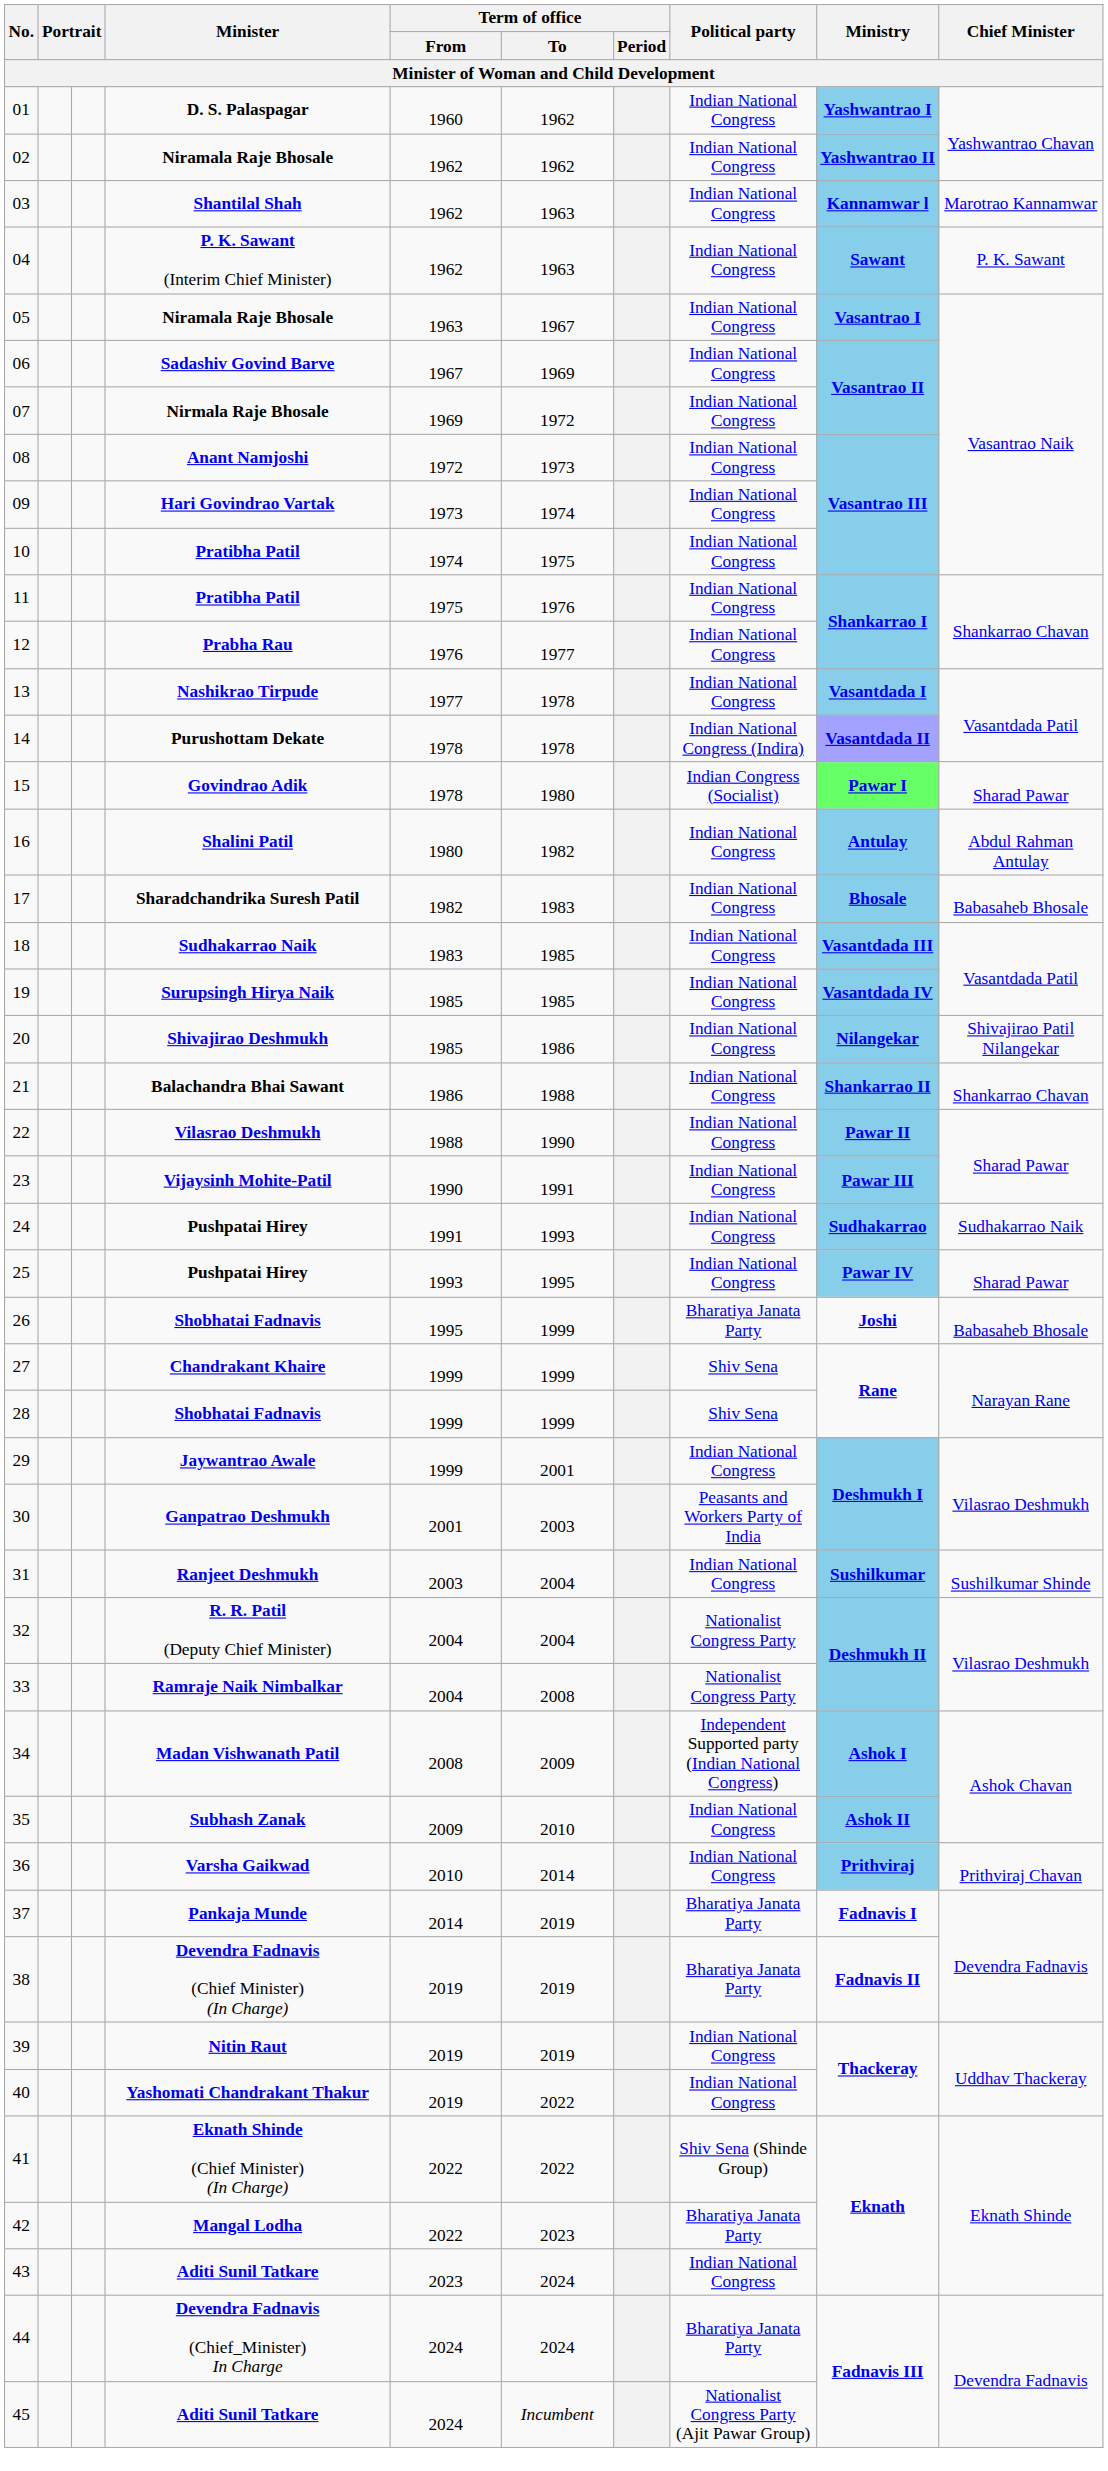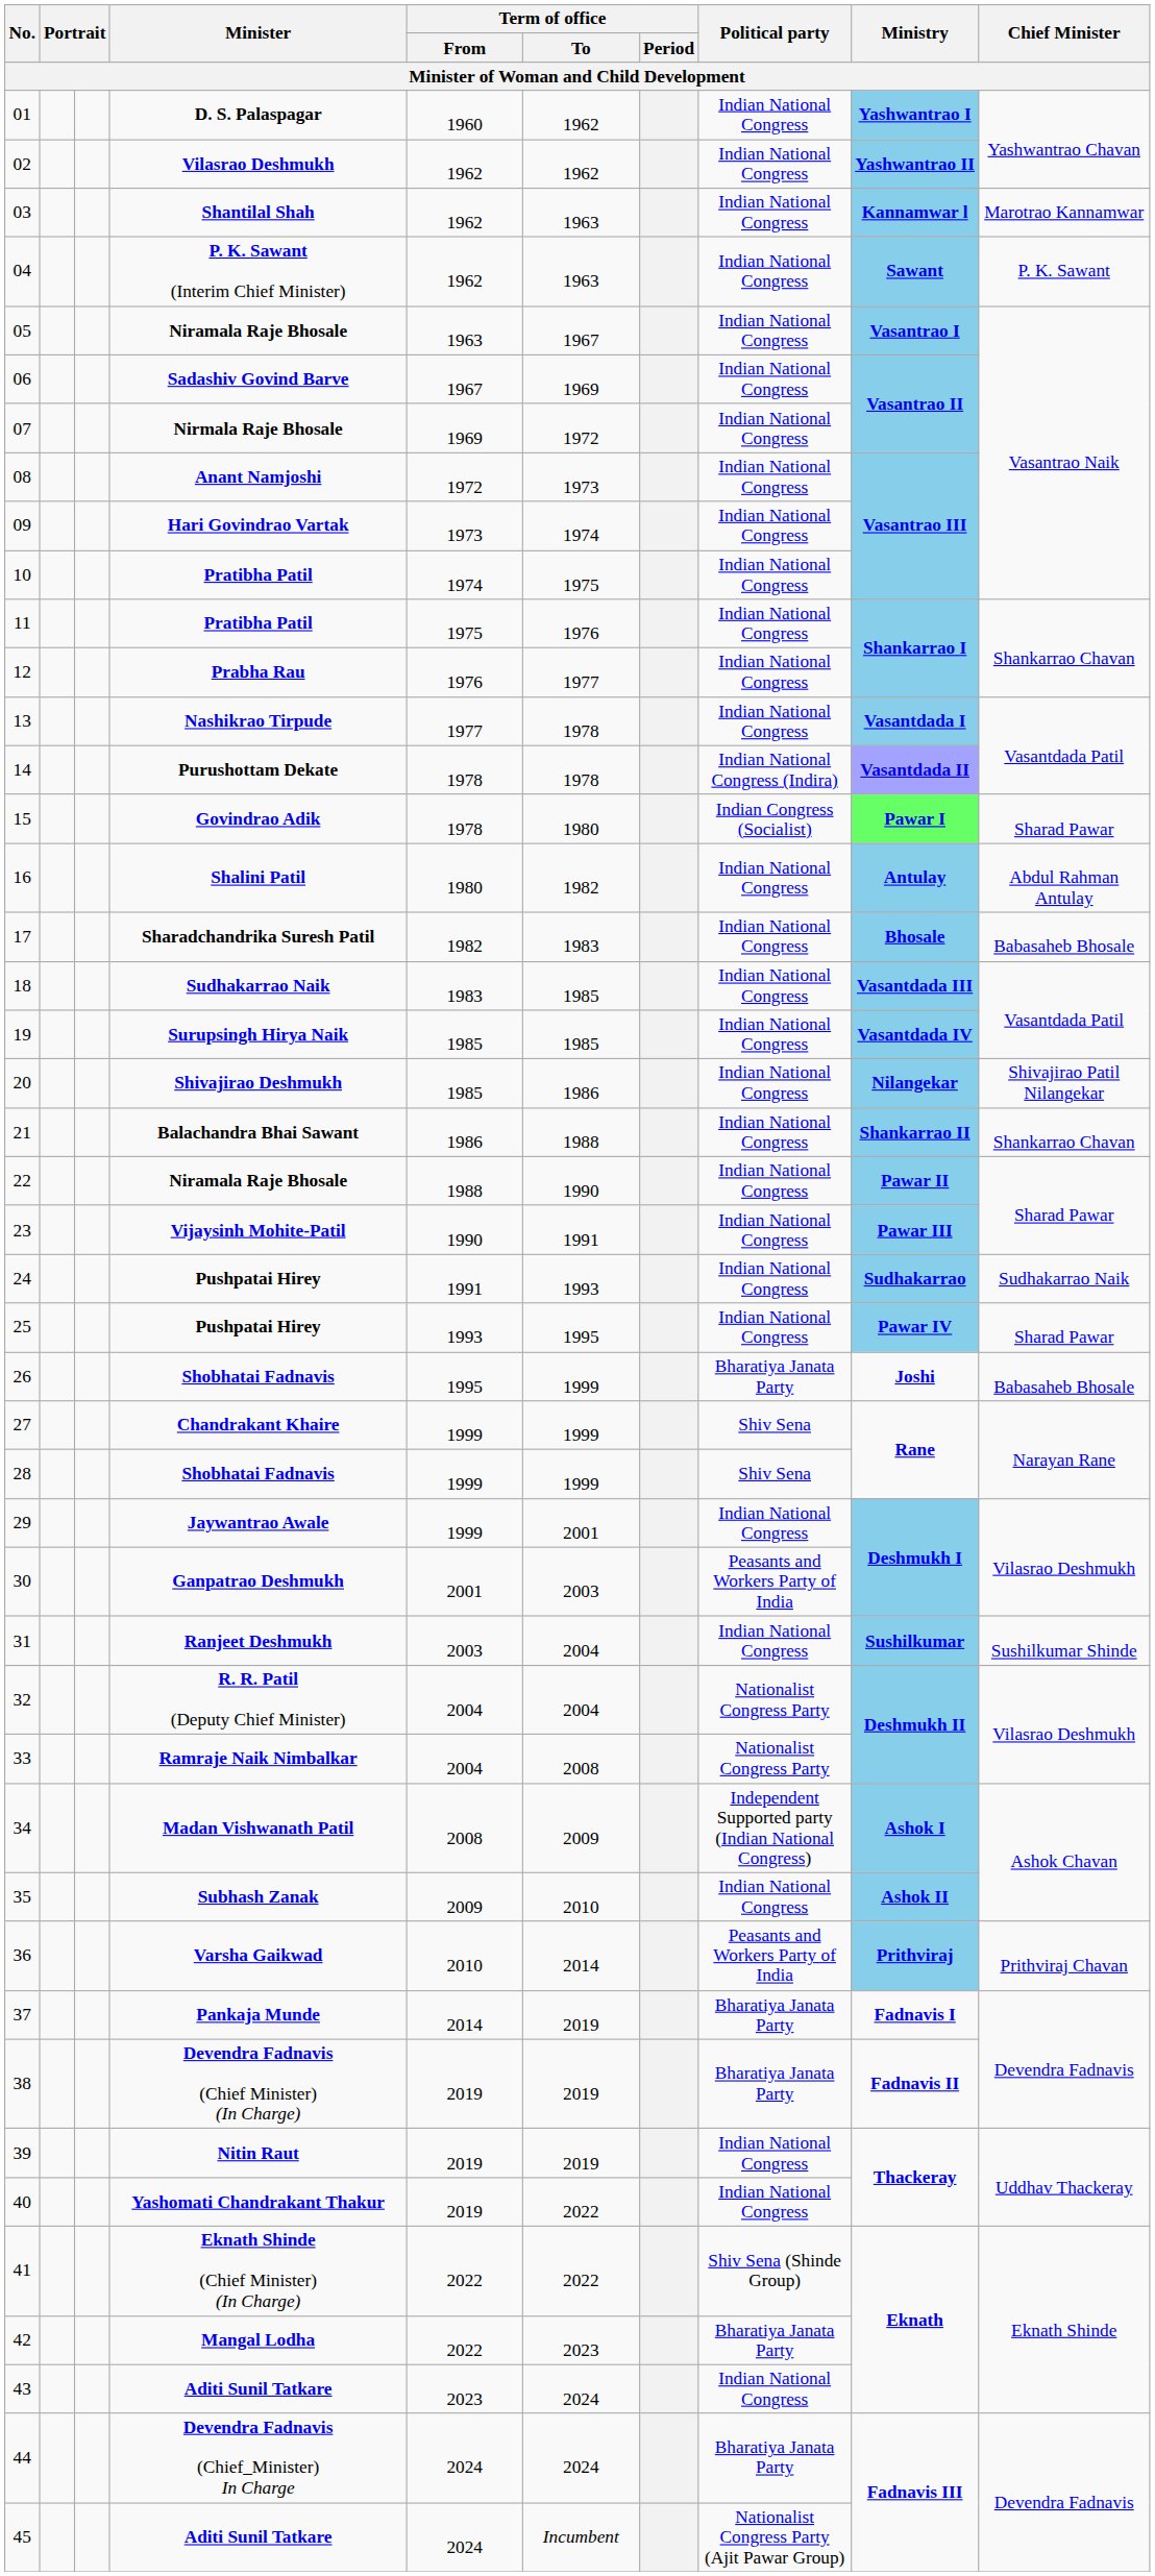02 | Minister: Niramala Raje Bhosale -> Vilasrao Deshmukh
22 | Minister: Vilasrao Deshmukh -> Niramala Raje Bhosale
36 | Political party: Indian National Congress -> Peasants and Workers Party of India
